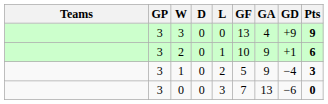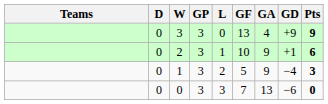columns swapped: GP <-> D
